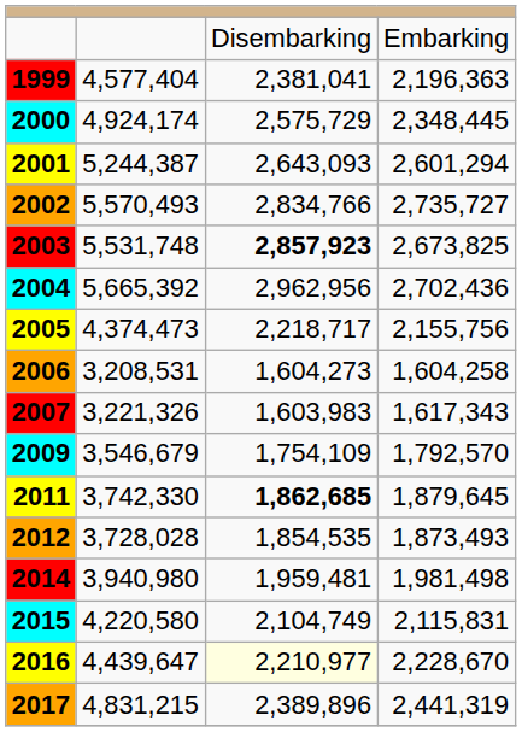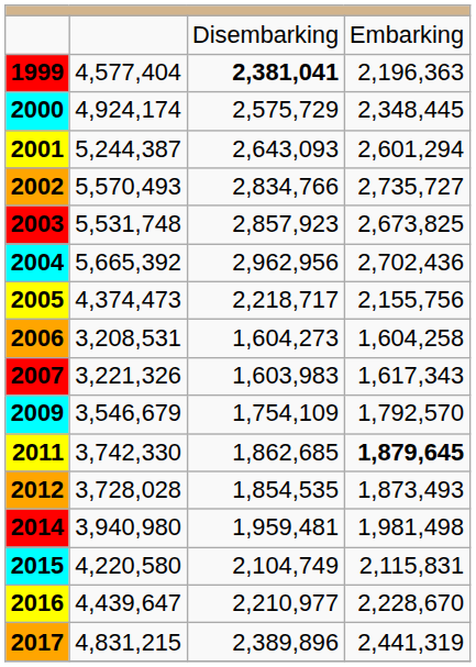1999 | column 3: normal -> bold
2003 | column 3: bold -> normal
2011 | column 3: bold -> normal
2011 | column 4: normal -> bold
2016 | column 3: lightyellow background -> no background
